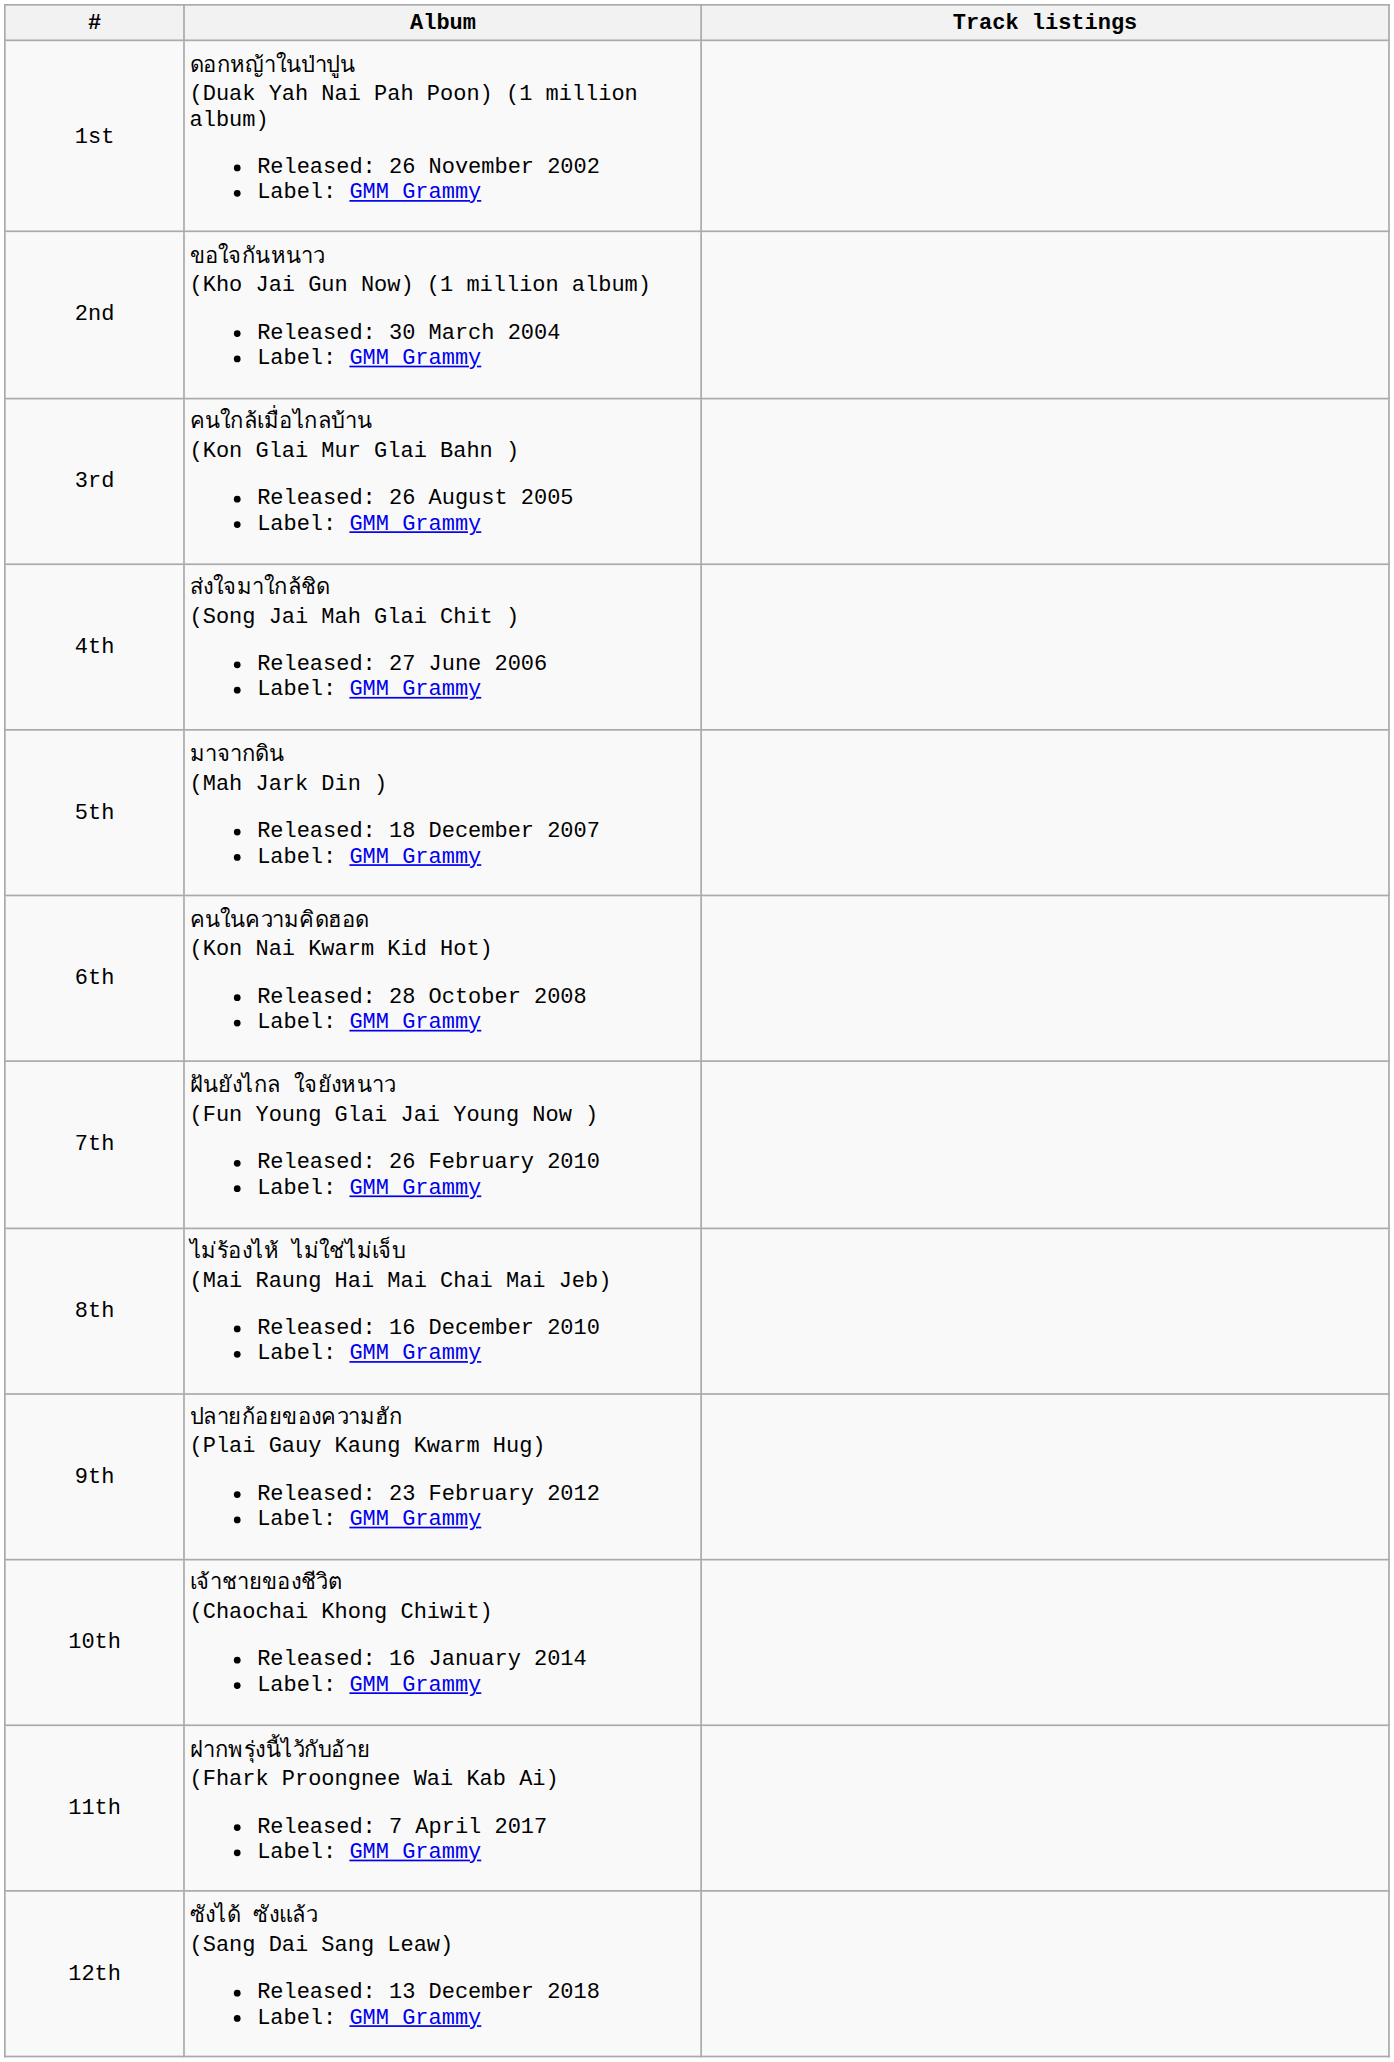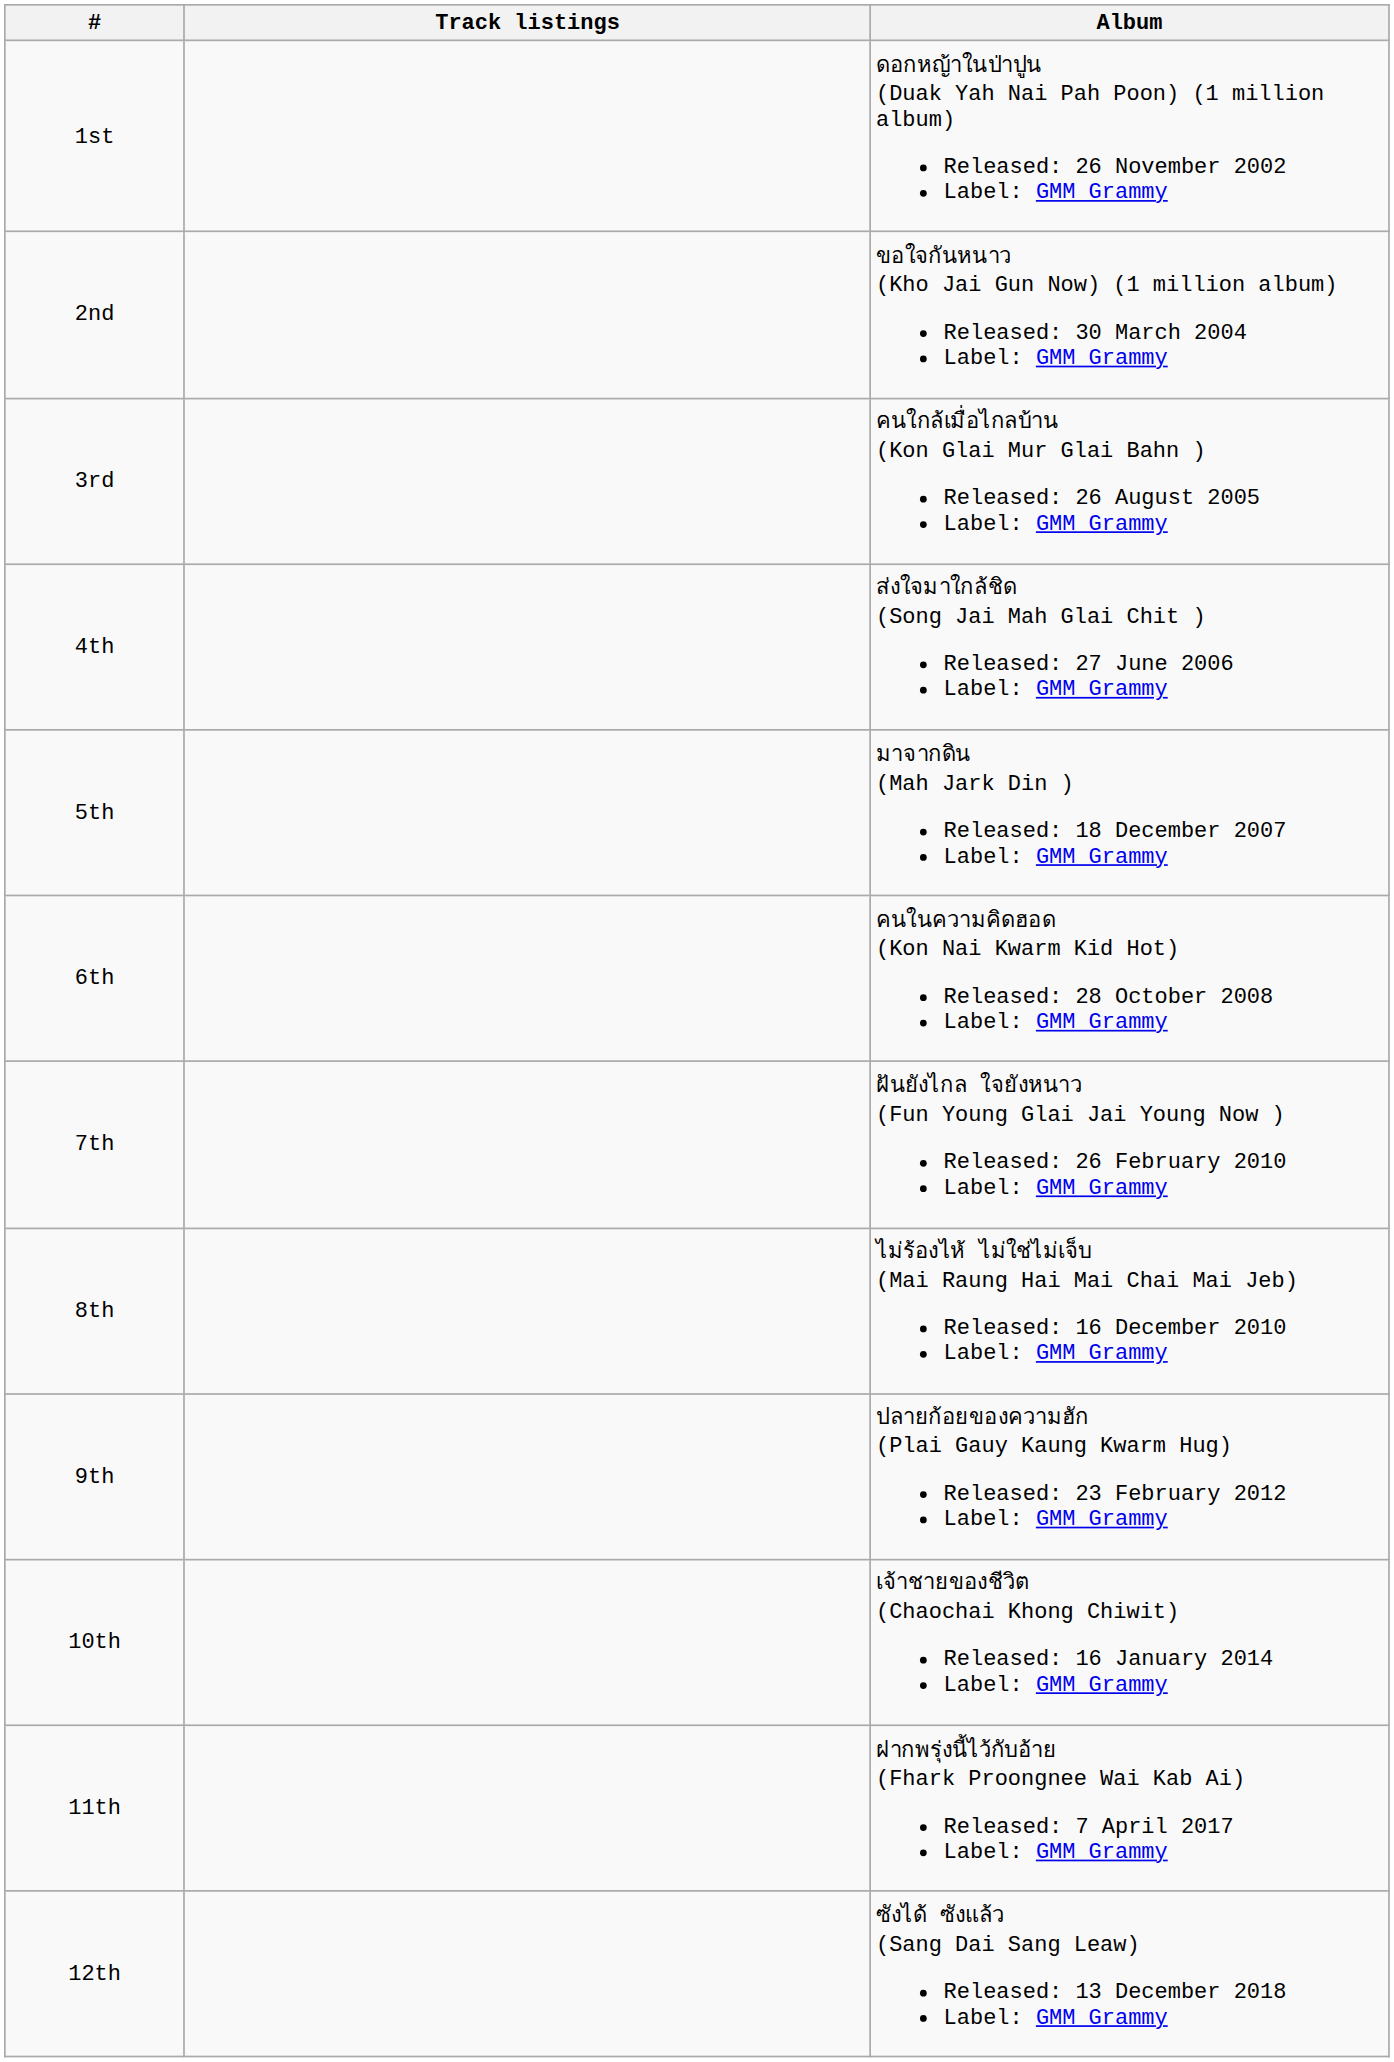columns swapped: Album <-> Track listings
